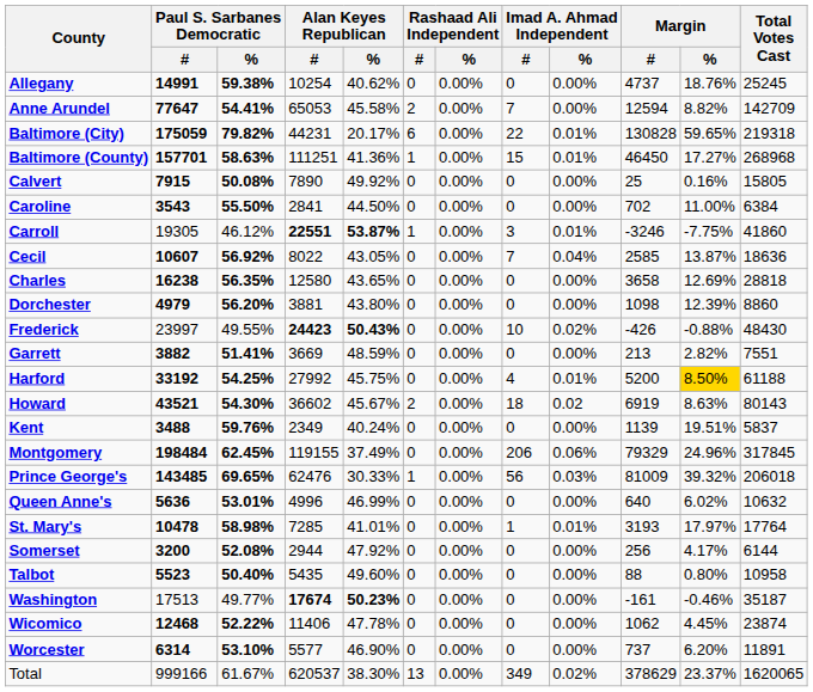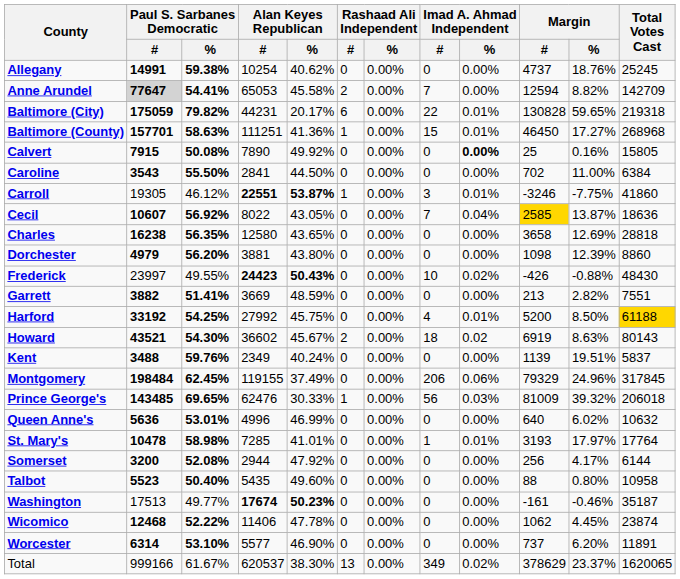Anne Arundel | Paul S. Sarbanes Democratic / #: no background -> lightgrey background
Calvert | Imad A. Ahmad Independent / %: normal -> bold
Cecil | Margin / #: no background -> gold background
Harford | Margin / %: gold background -> no background
Harford | Total Votes Cast: no background -> gold background
